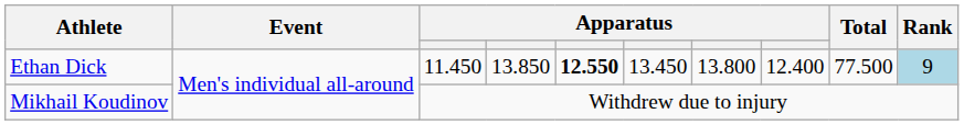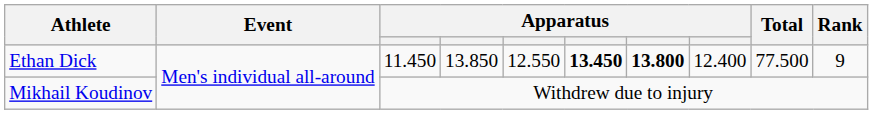row 3 | column 5: bold -> normal
row 3 | column 6: normal -> bold
row 3 | column 7: normal -> bold
row 3 | Rank: lightblue background -> no background
